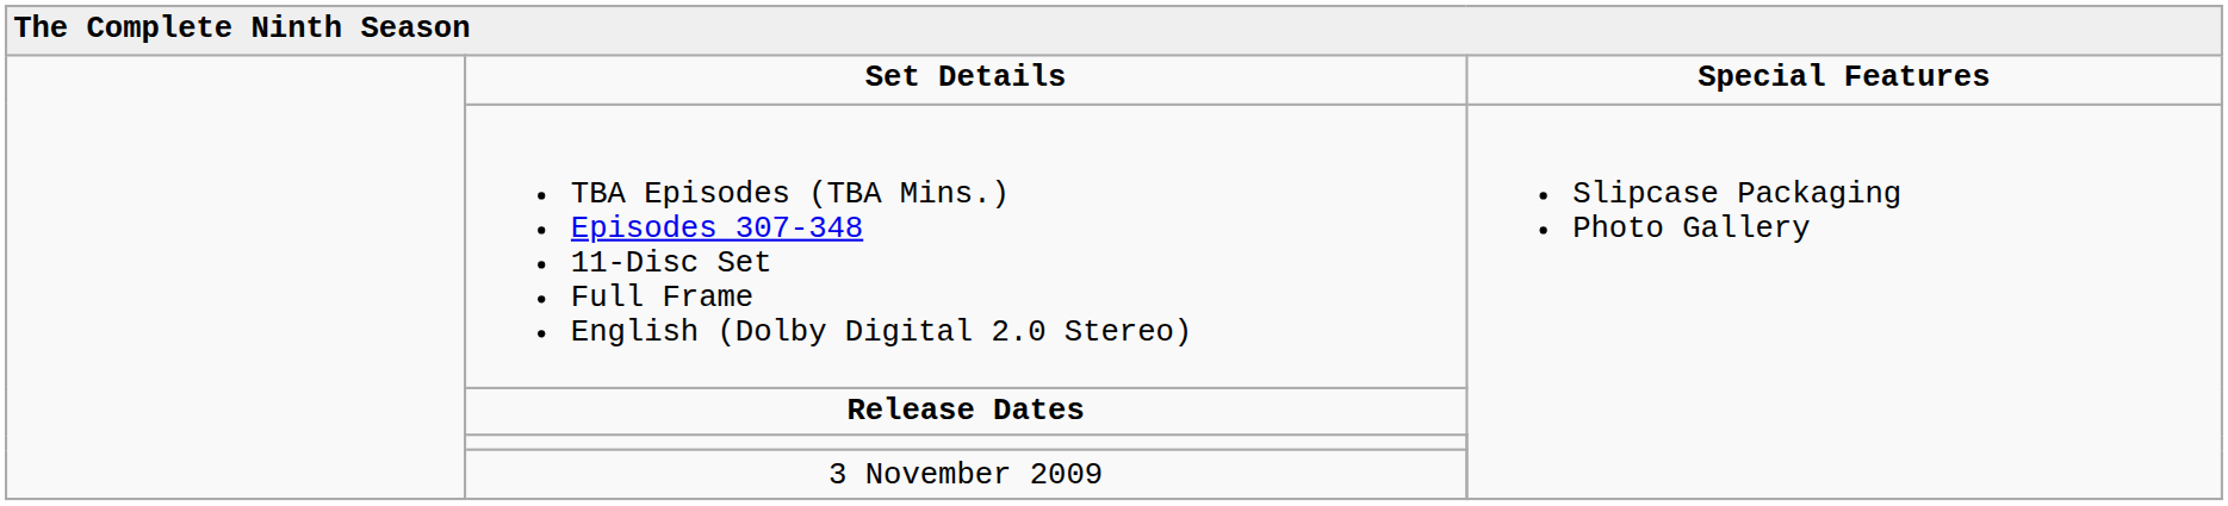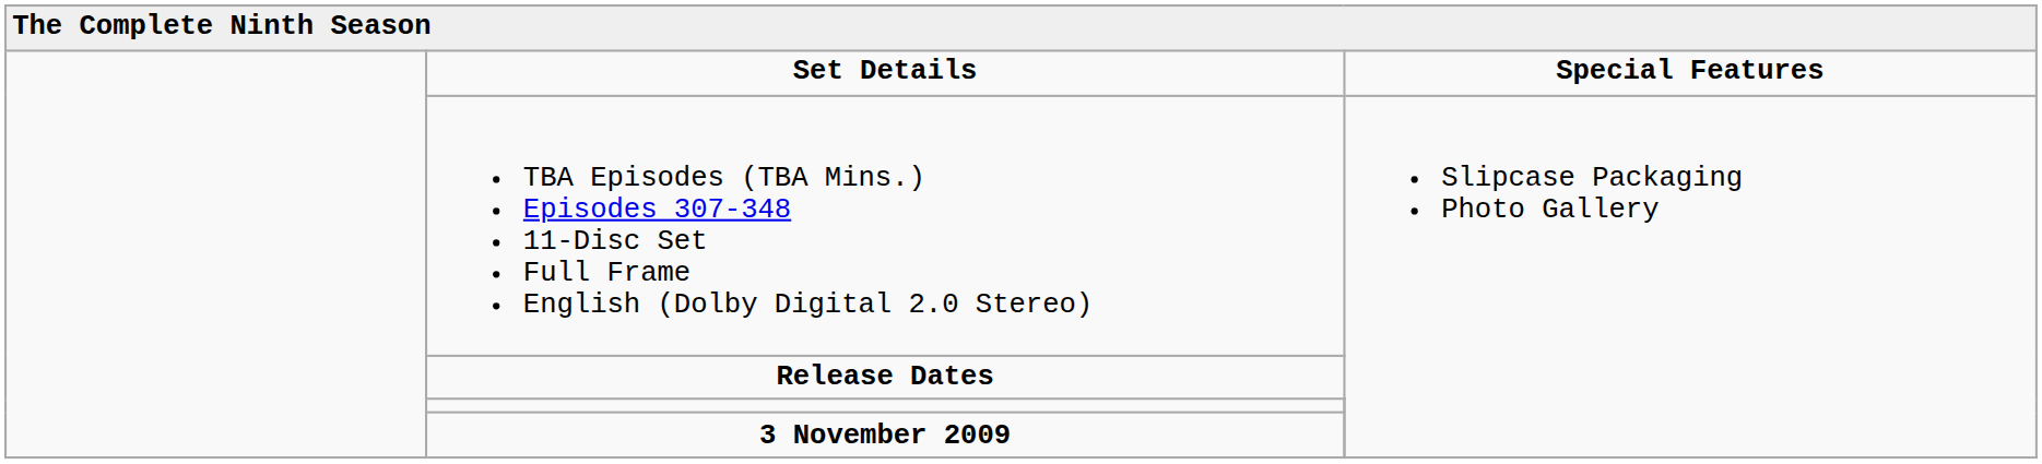3 November 2009 | column 2: normal -> bold
